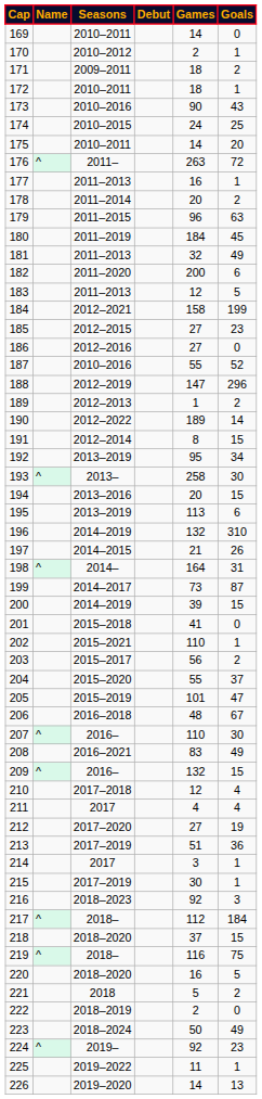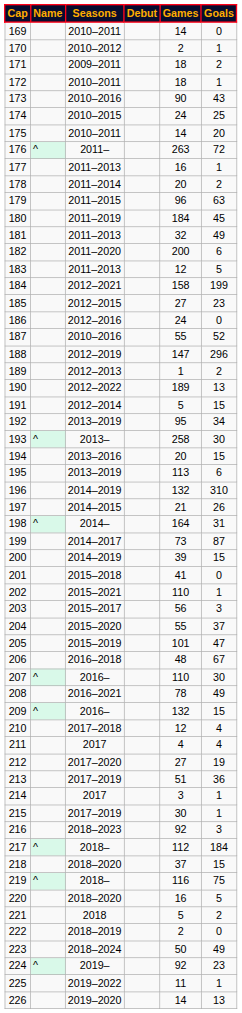186 | Games: 27 -> 24
190 | Goals: 14 -> 13
191 | Games: 8 -> 5
203 | Goals: 2 -> 3
208 | Games: 83 -> 78
